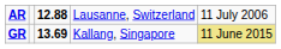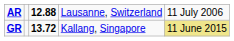GR | column 3: 13.69 -> 13.72
